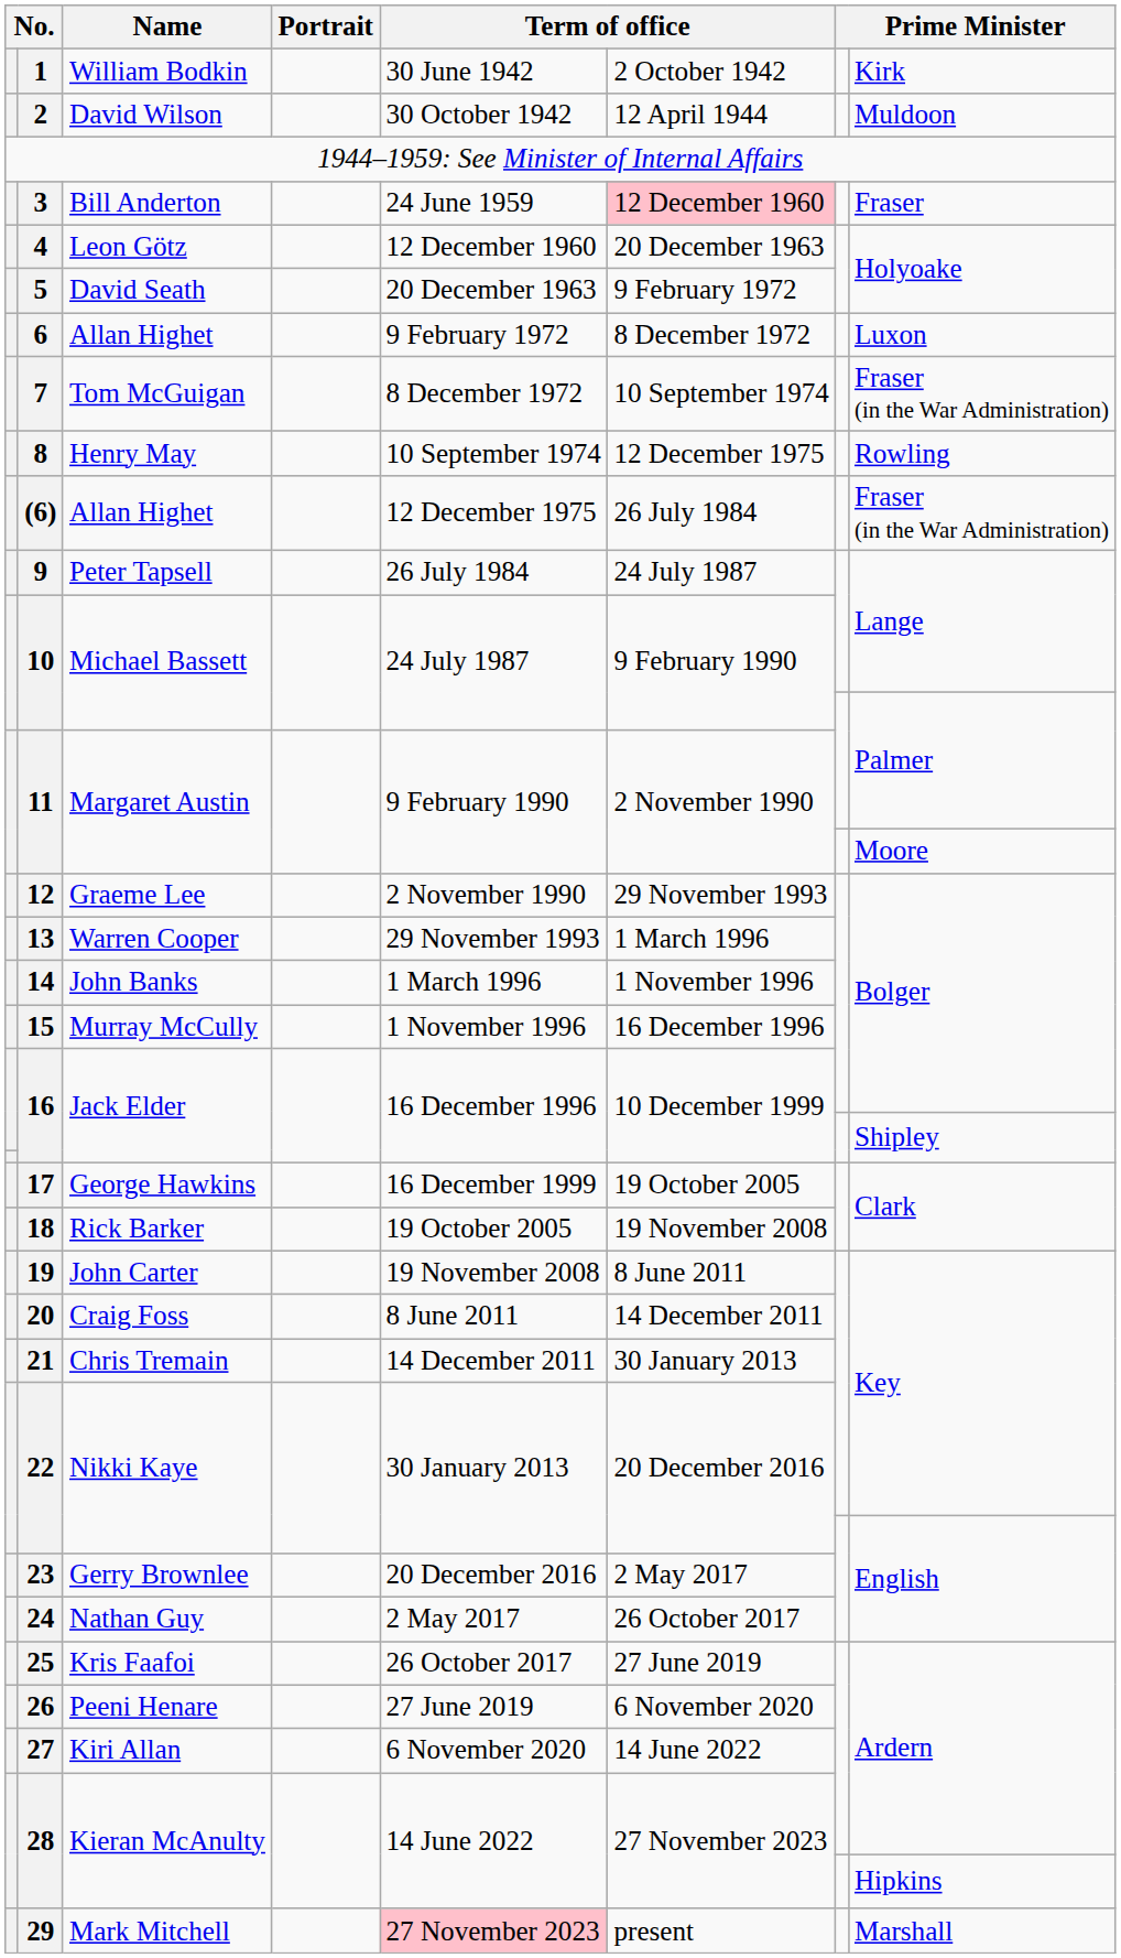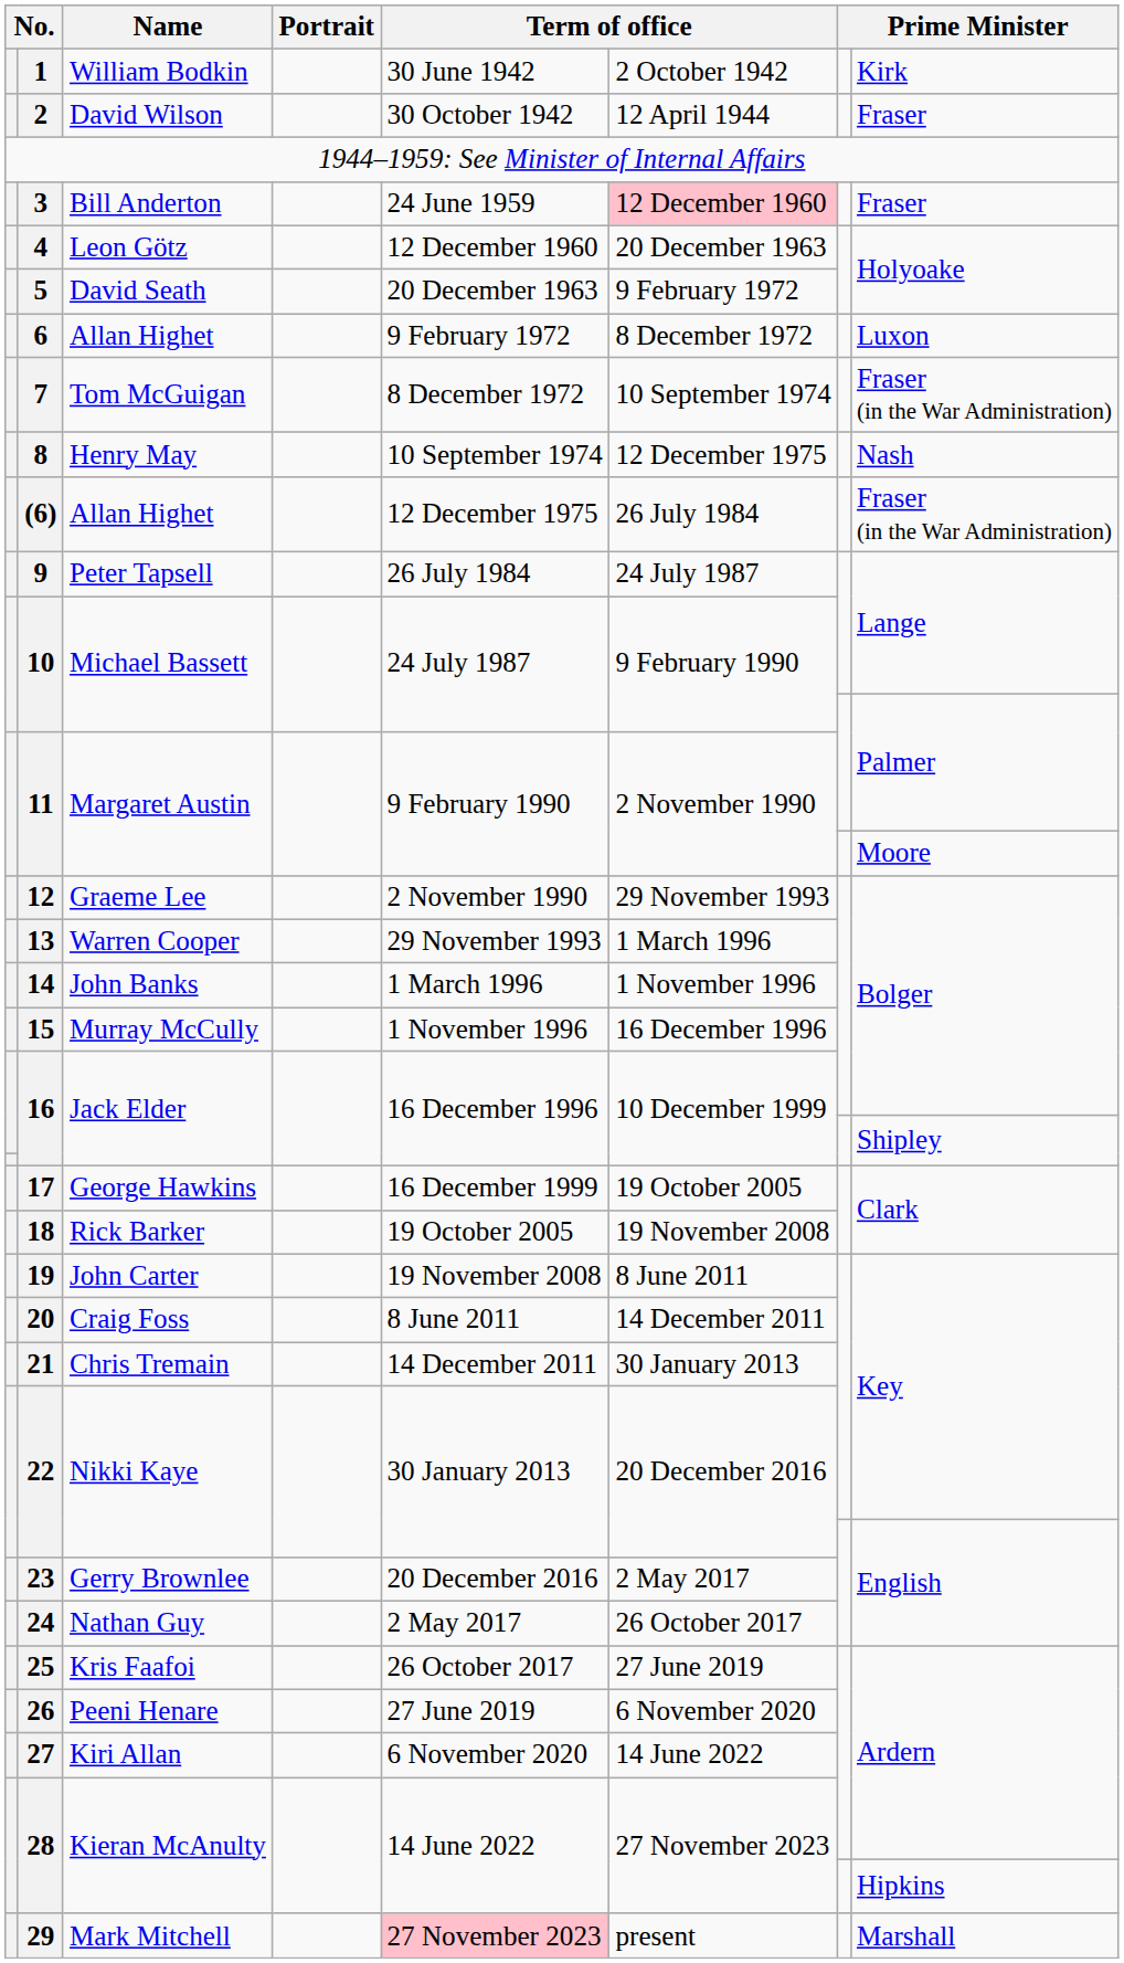2 | column 8: Muldoon -> Fraser
8 | column 8: Rowling -> Nash
